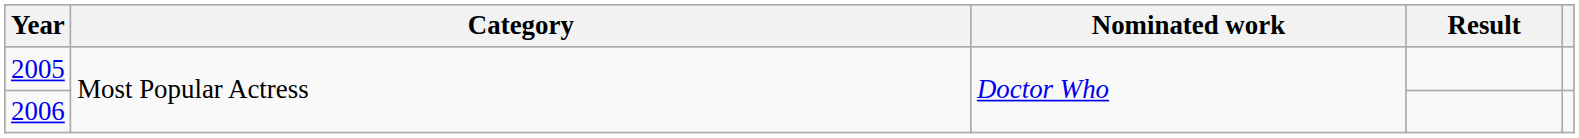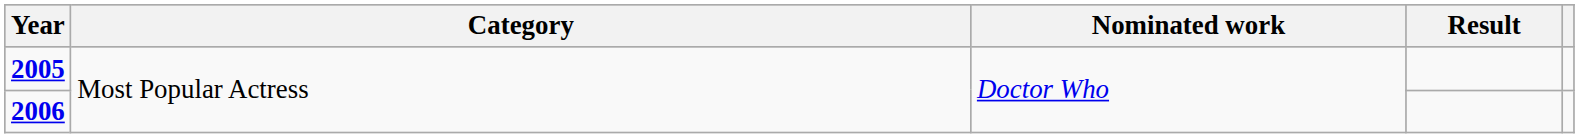2005 | Year: normal -> bold
2006 | Year: normal -> bold
